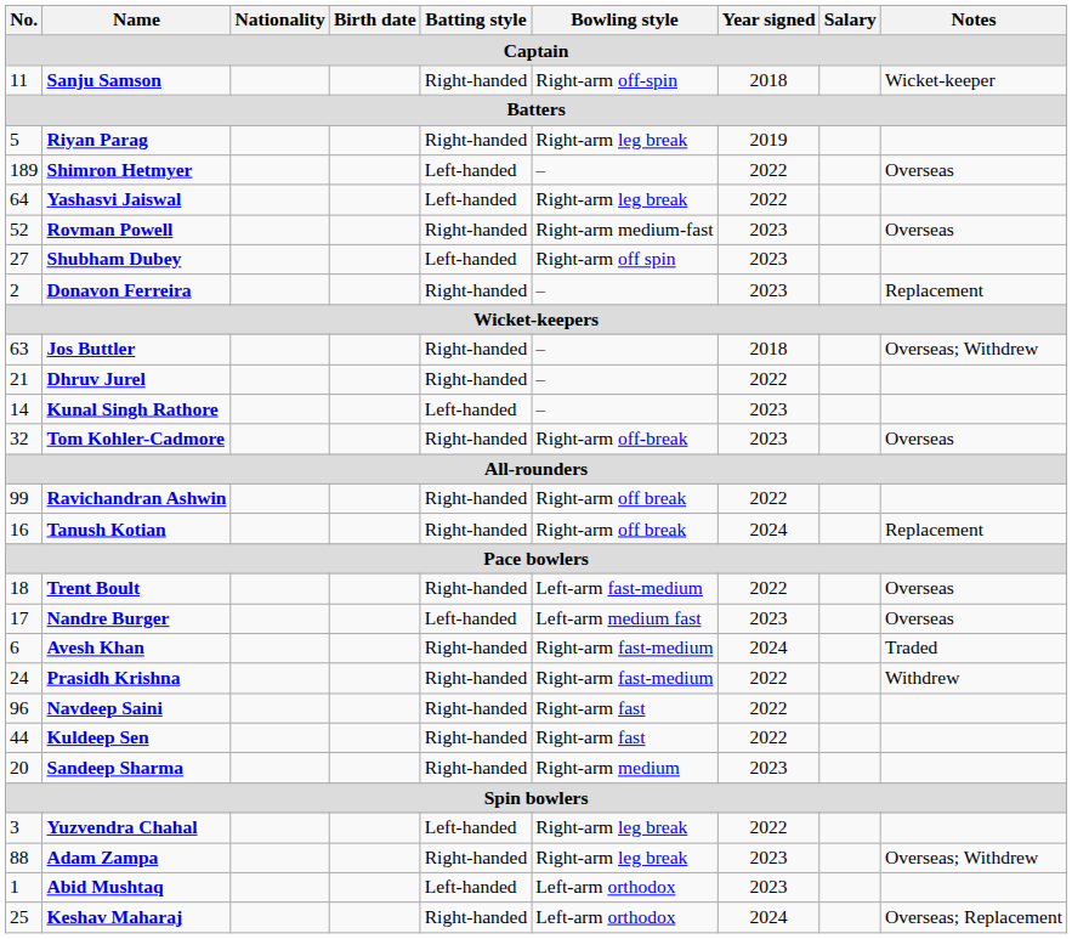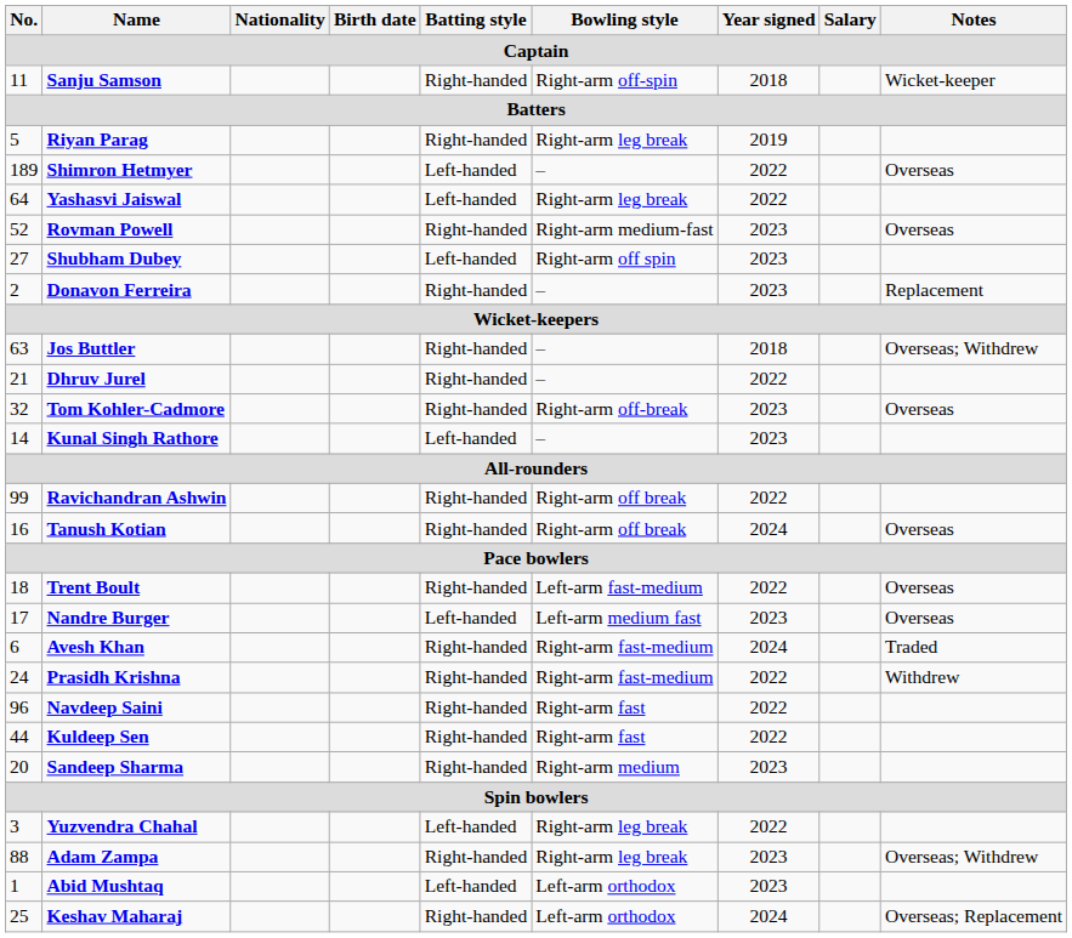rows swapped: Tom Kohler-Cadmore <-> Kunal Singh Rathore
Tanush Kotian | Notes: Replacement -> Overseas
